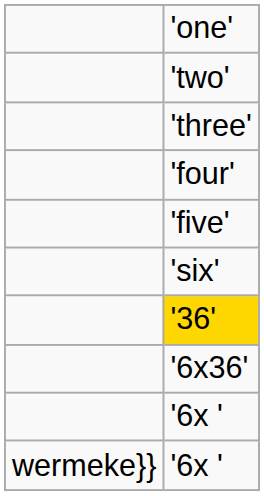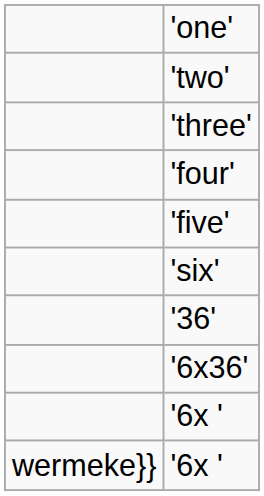row 7 | column 2: gold background -> no background
